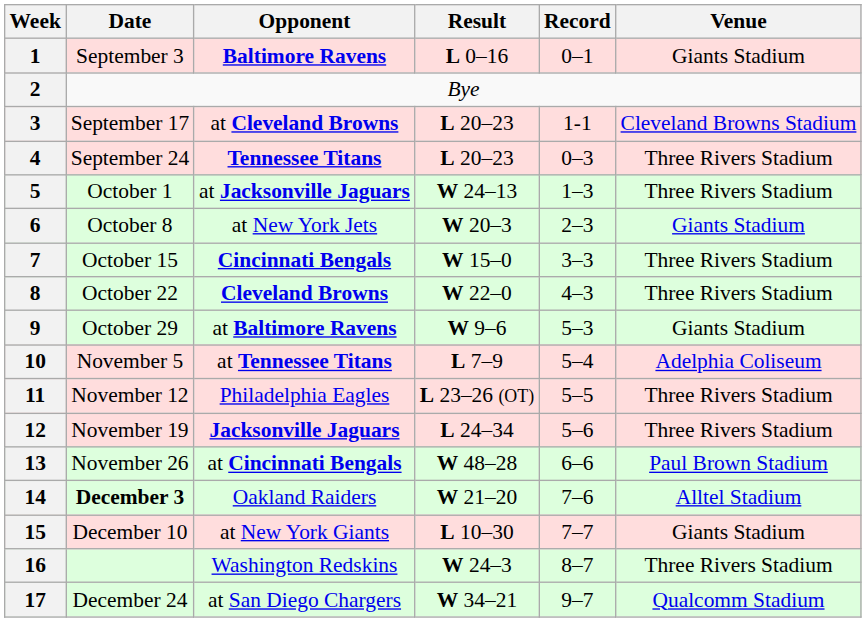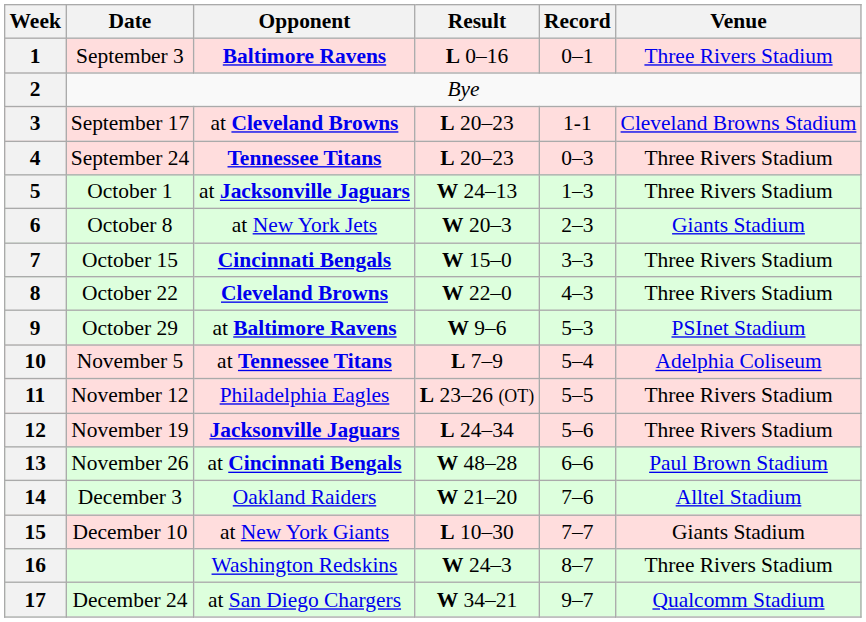1 | Venue: Giants Stadium -> Three Rivers Stadium
9 | Venue: Giants Stadium -> PSInet Stadium
14 | Date: bold -> normal
